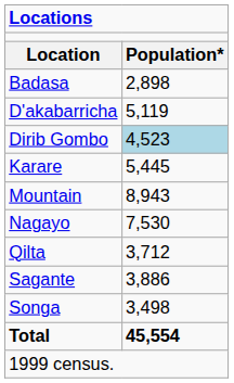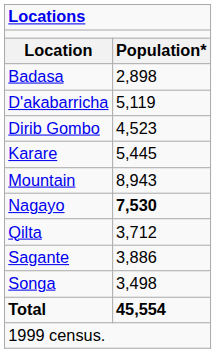Dirib Gombo | column 2: lightblue background -> no background
Nagayo | column 2: normal -> bold
